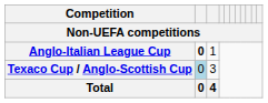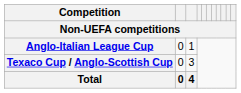Anglo-Italian League Cup | column 2: bold -> normal
Texaco Cup / Anglo-Scottish Cup | column 2: lightblue background -> no background
